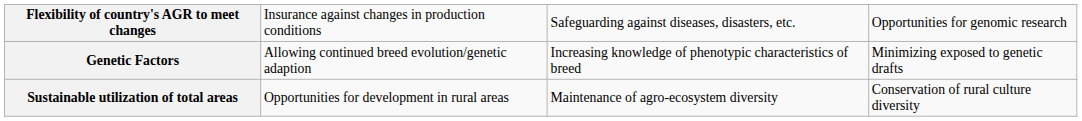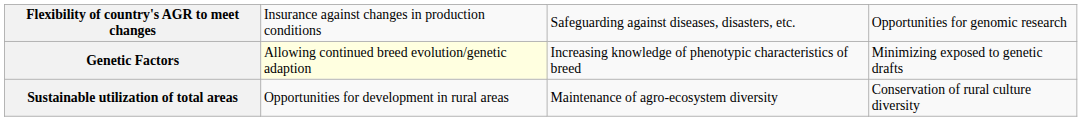Genetic Factors | column 2: no background -> lightyellow background
